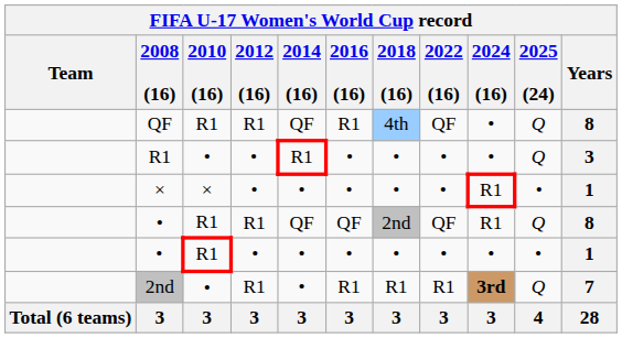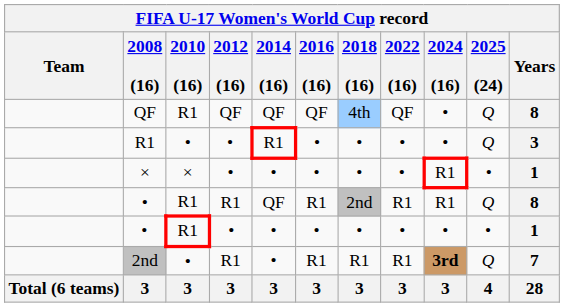row 3 | 2012 (16): R1 -> QF
row 3 | 2016 (16): R1 -> QF
row 6 | 2016 (16): QF -> R1
row 6 | 2022 (16): QF -> R1
